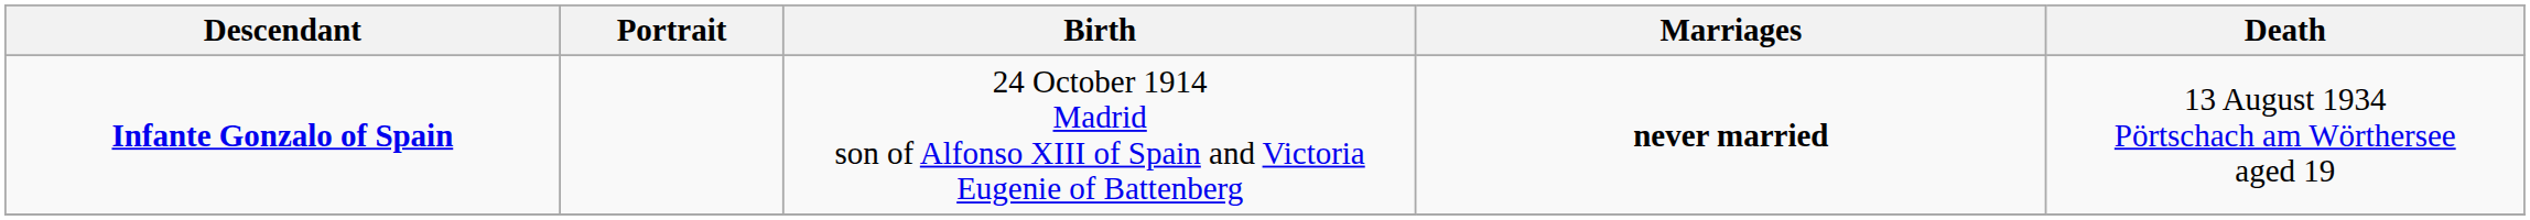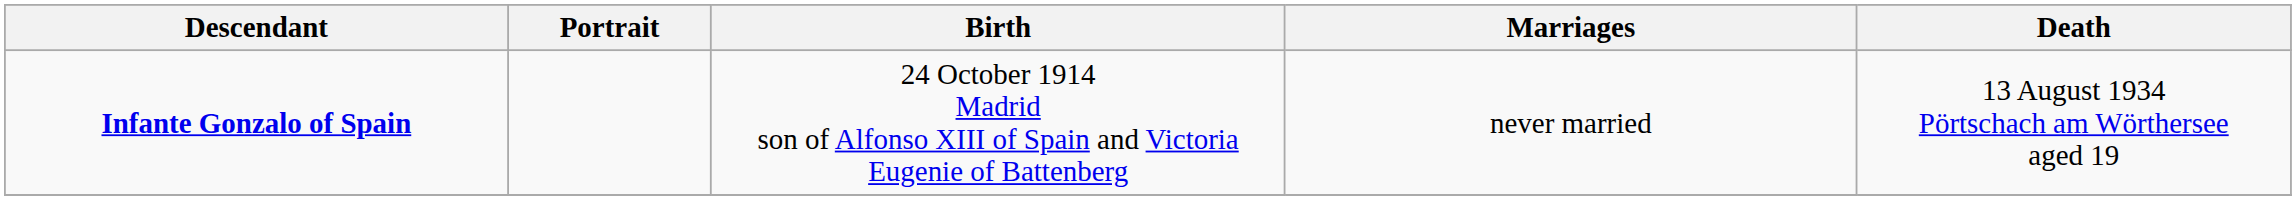Infante Gonzalo of Spain | Marriages: bold -> normal
